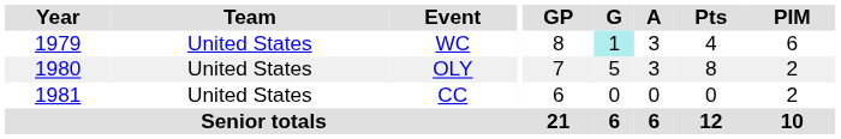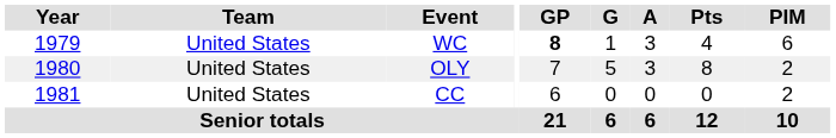WC | GP: normal -> bold
WC | G: paleturquoise background -> no background
